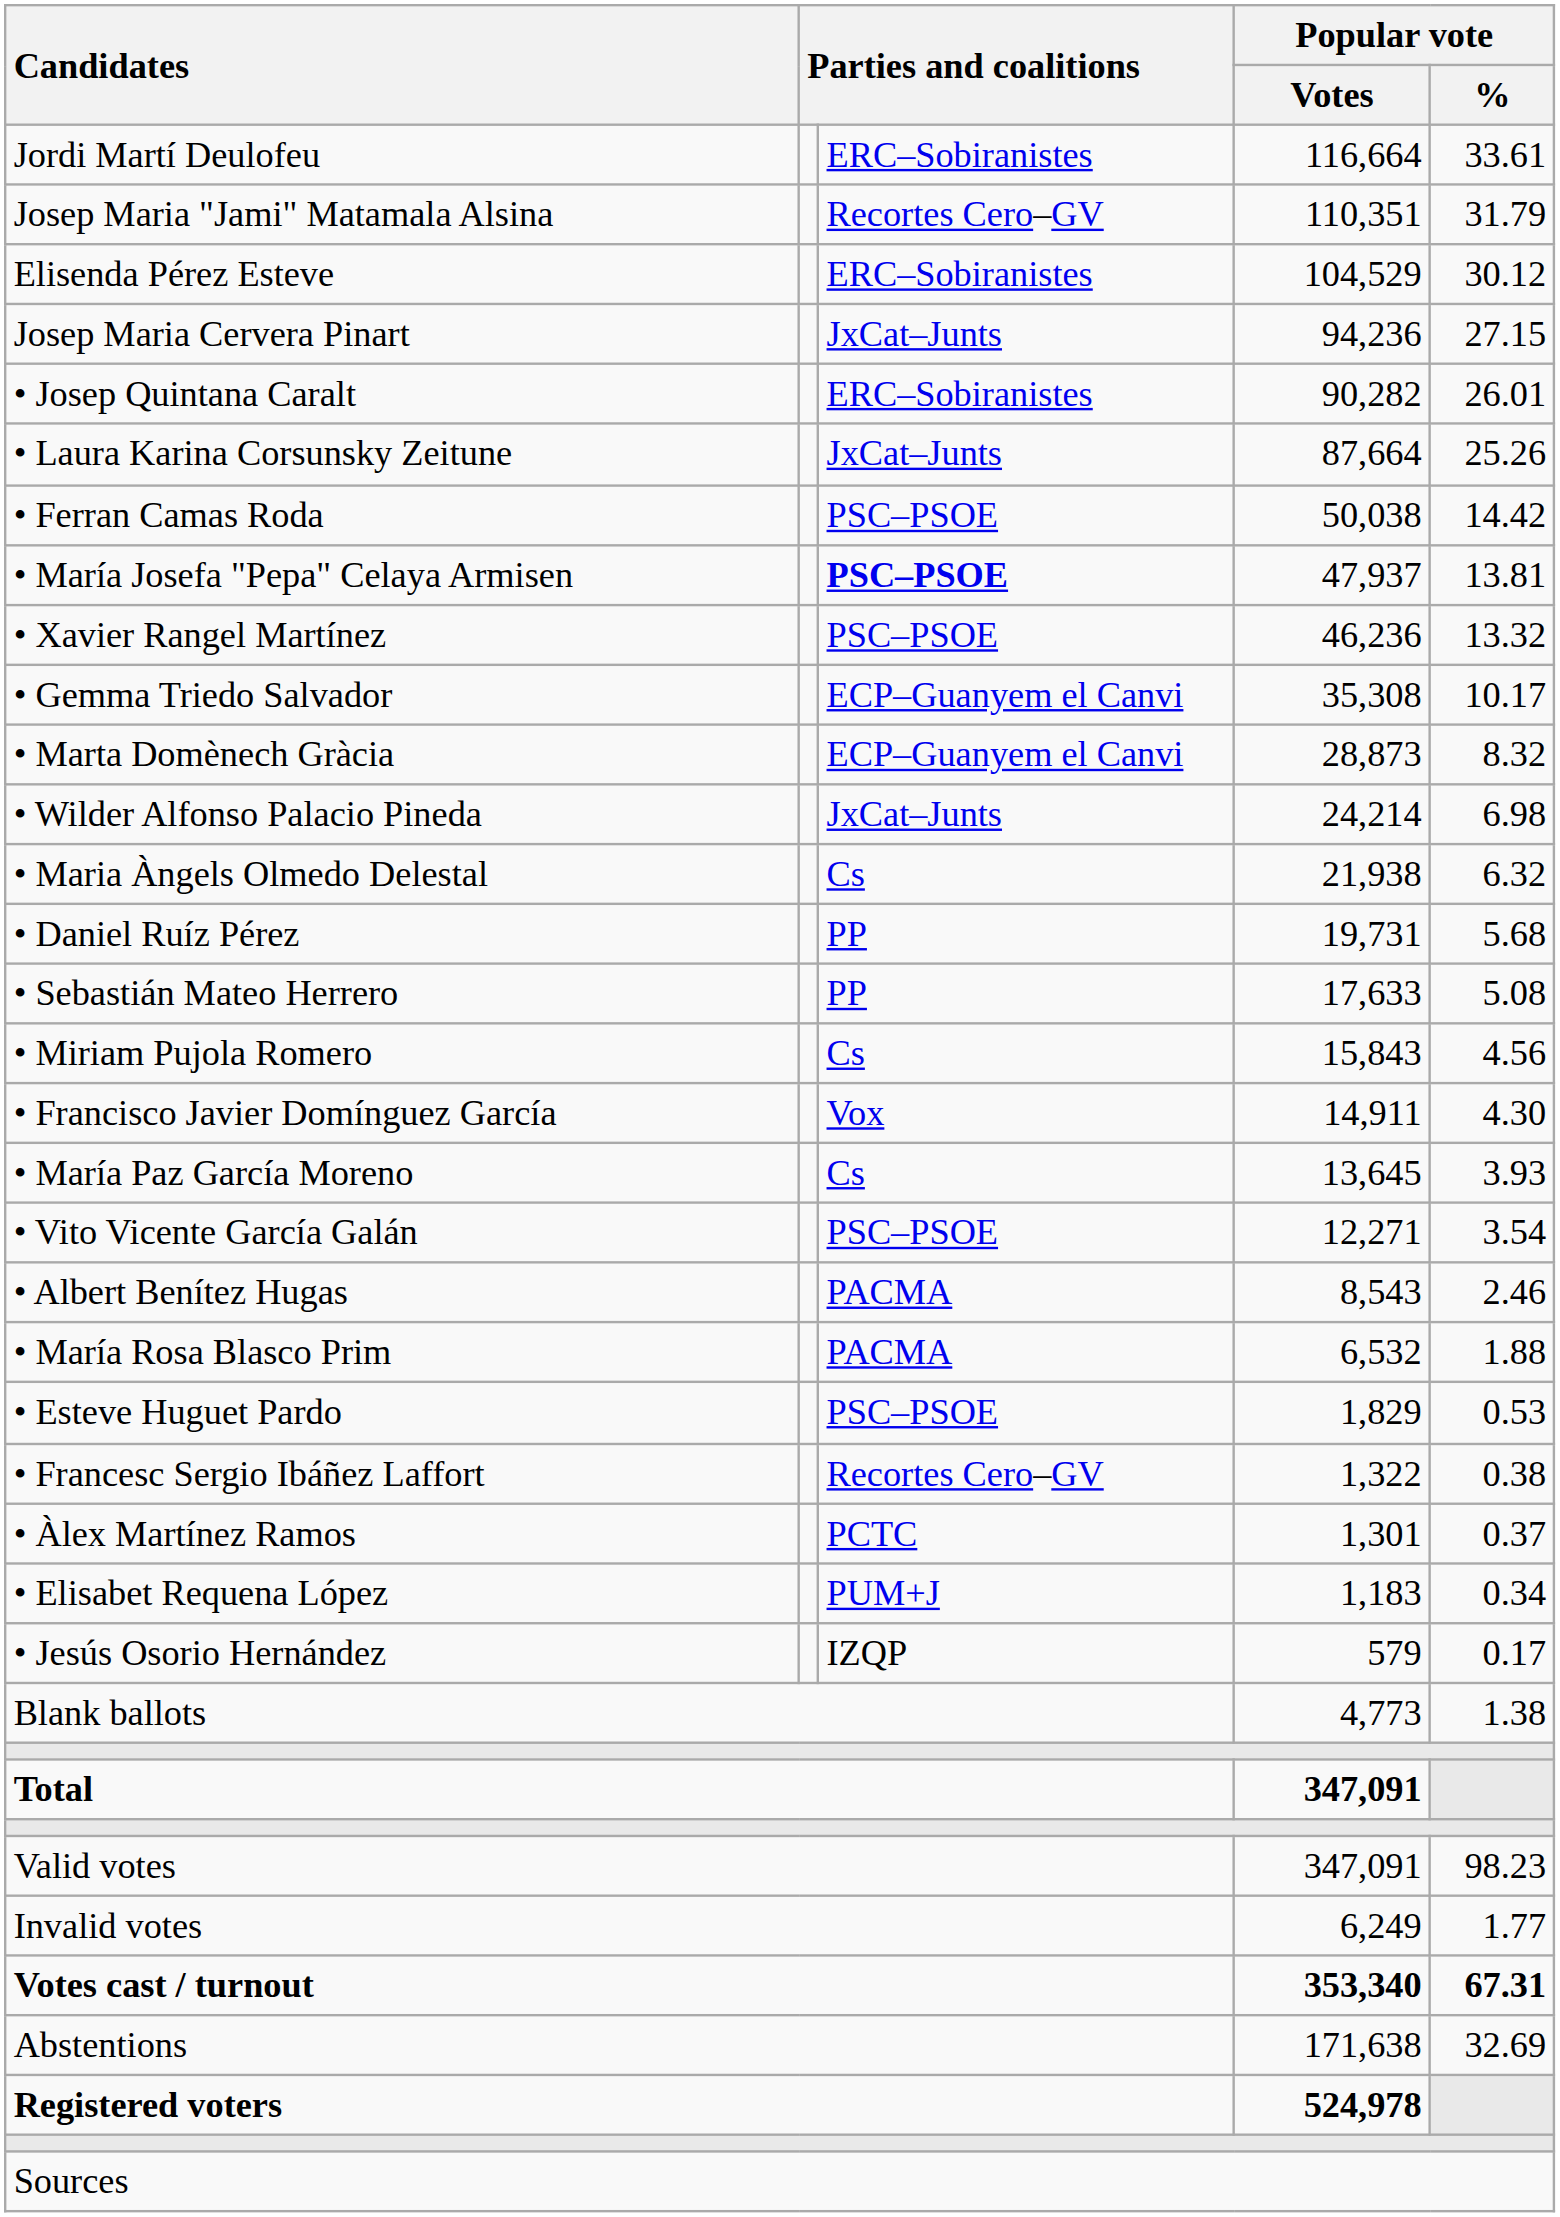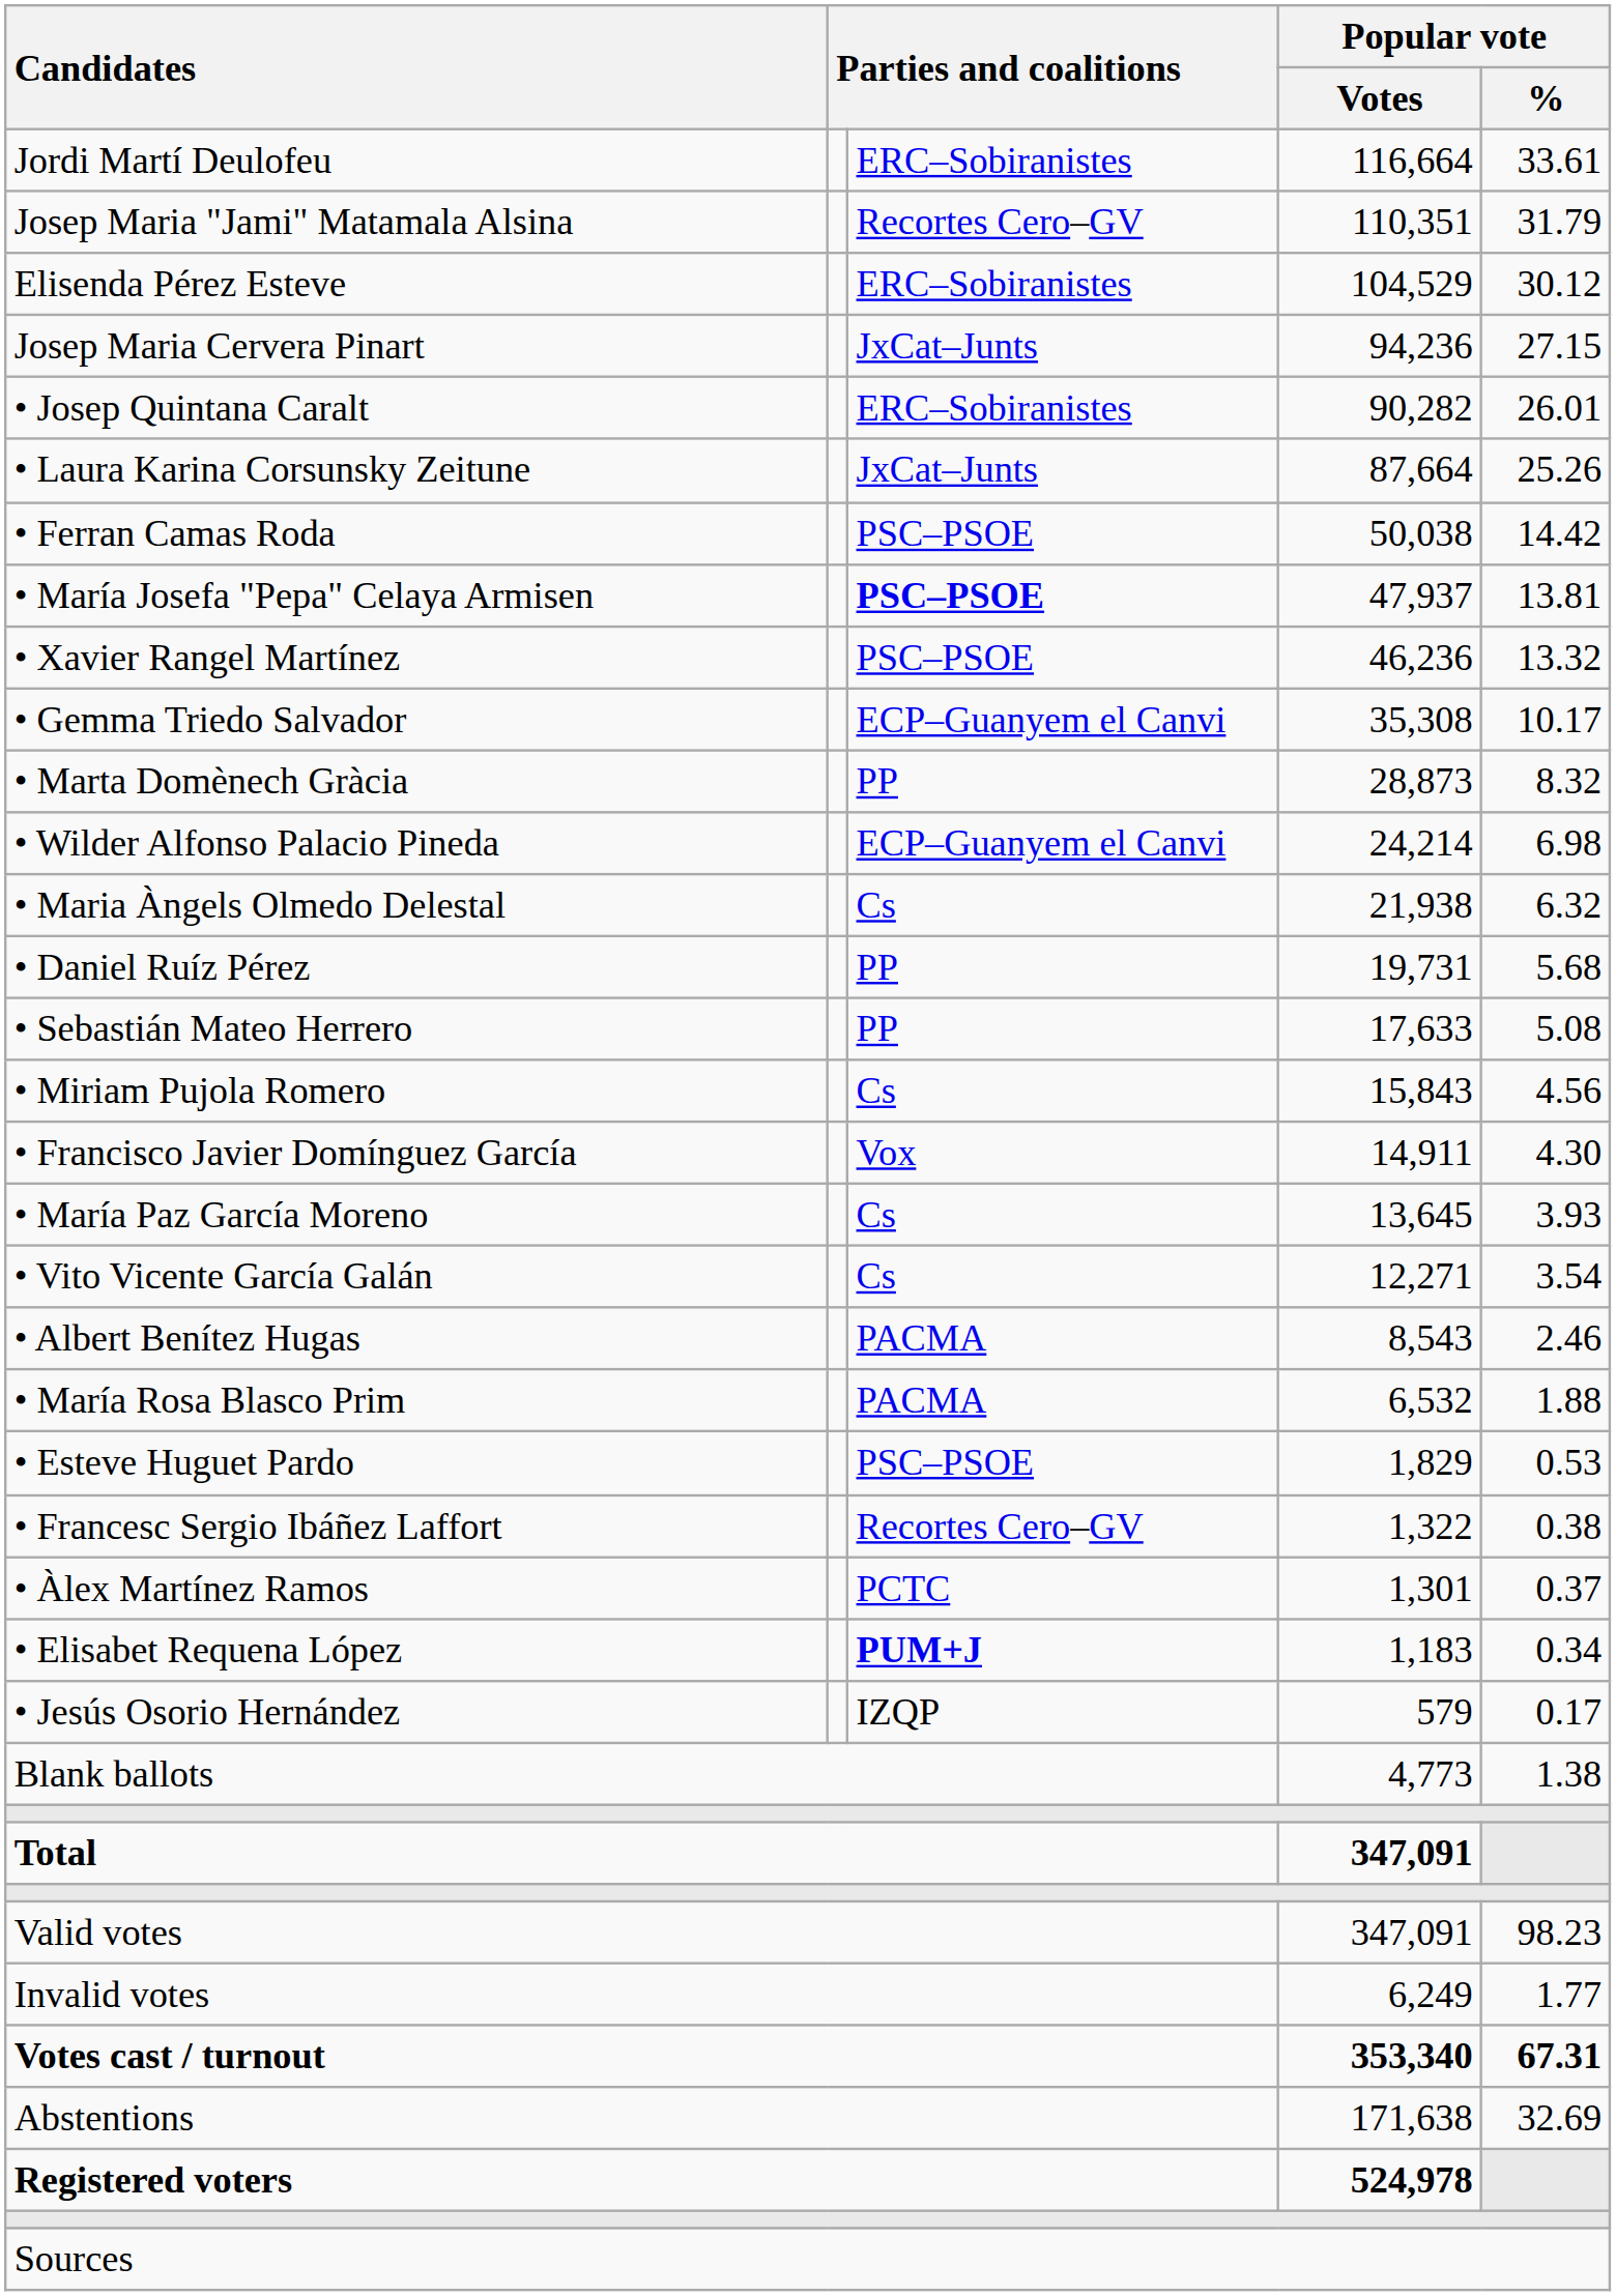• Marta Domènech Gràcia | column 3: ECP–Guanyem el Canvi -> PP
• Wilder Alfonso Palacio Pineda | column 3: JxCat–Junts -> ECP–Guanyem el Canvi
• Vito Vicente García Galán | column 3: PSC–PSOE -> Cs
• Elisabet Requena López | column 3: normal -> bold
